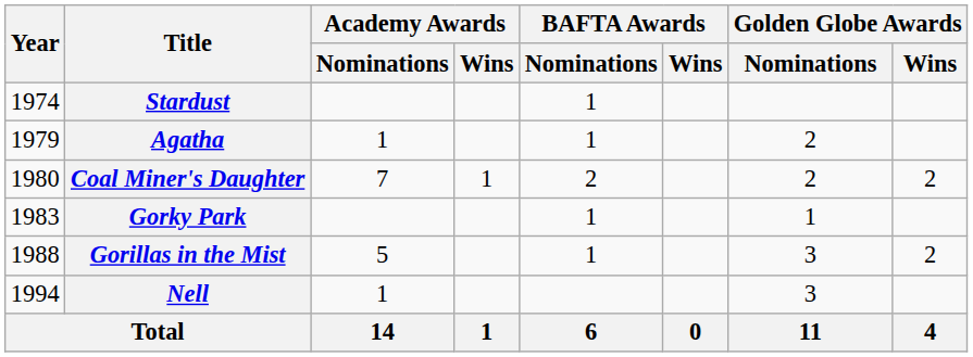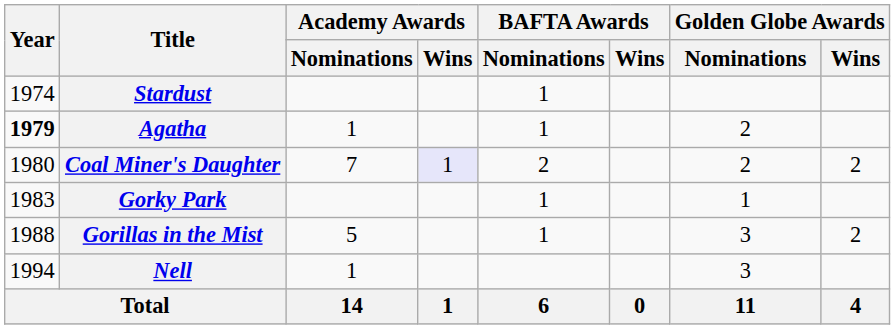Agatha | Year: normal -> bold
Coal Miner's Daughter | Academy Awards / Wins: no background -> lavender background
